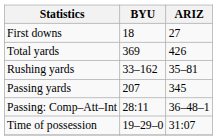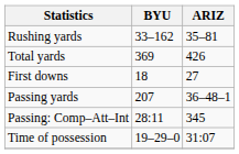rows swapped: First downs <-> Rushing yards
Passing yards | ARIZ: 345 -> 36–48–1
Passing: Comp–Att–Int | ARIZ: 36–48–1 -> 345
